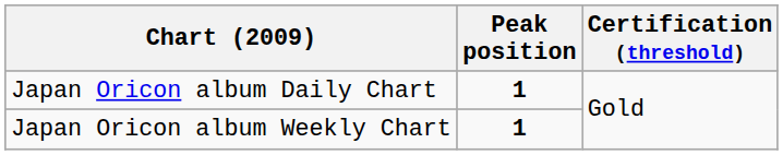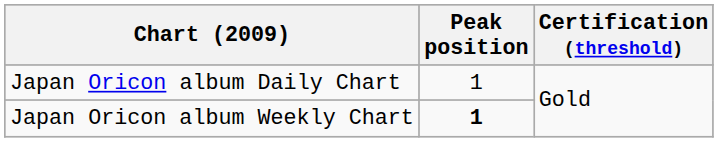Japan Oricon album Daily Chart | Peak position: bold -> normal
